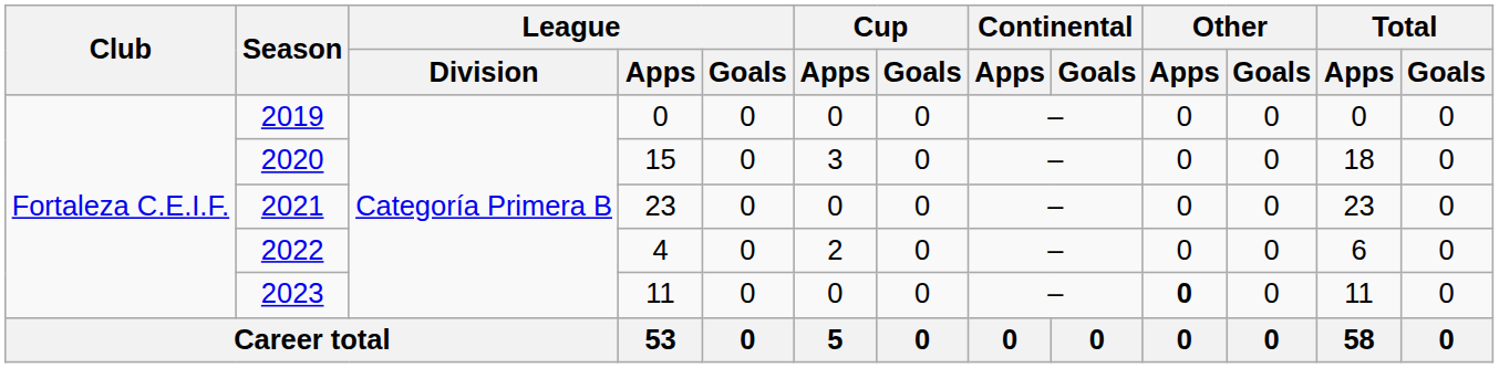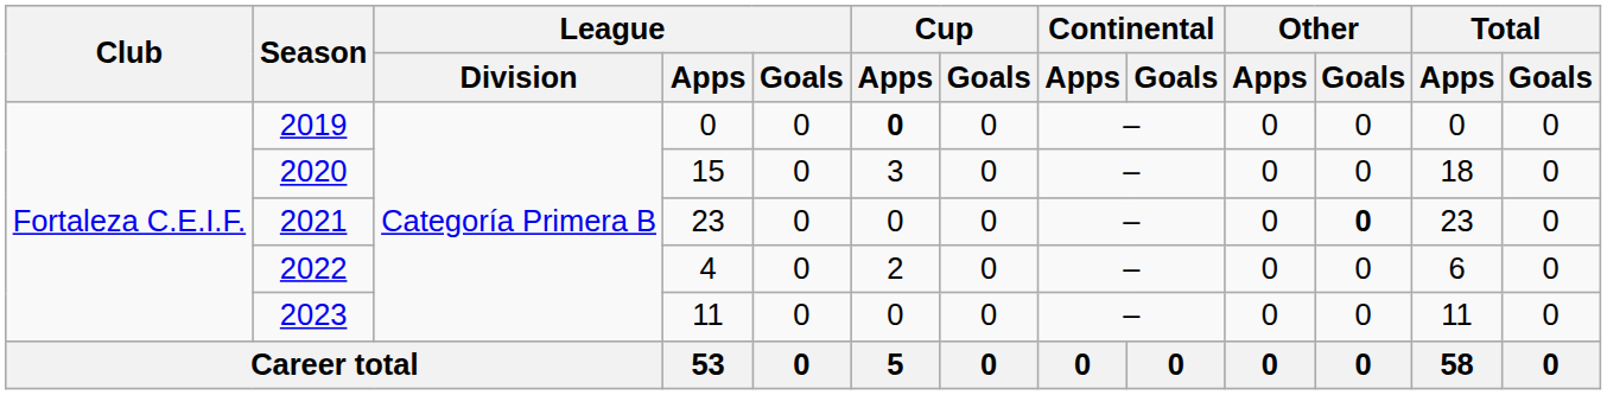2019 | Cup / Apps: normal -> bold
2021 | Other / Goals: normal -> bold
2023 | Other / Apps: bold -> normal
